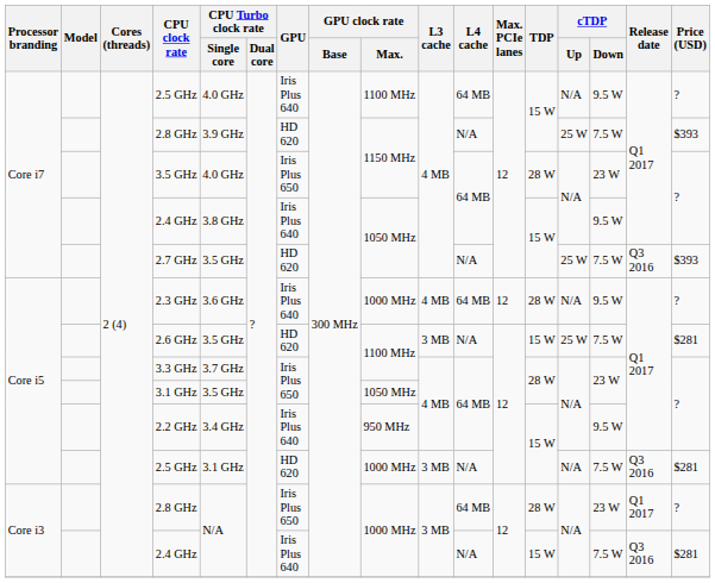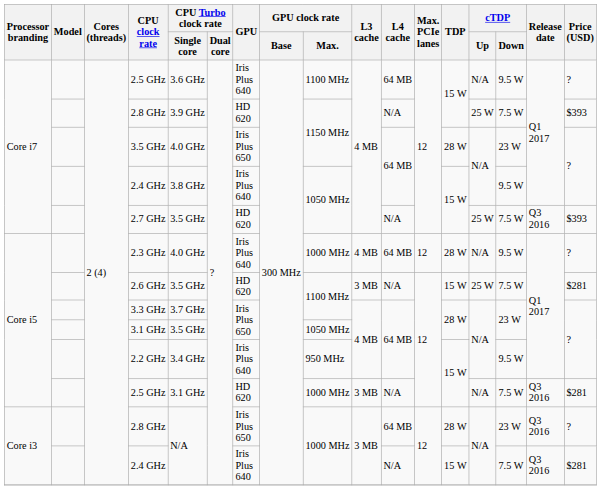Core i7 / 2.5 GHz | CPU Turbo clock rate / Single core: 4.0 GHz -> 3.6 GHz
2.3 GHz | CPU Turbo clock rate / Single core: 3.6 GHz -> 4.0 GHz
Core i3 / 2.8 GHz | Release date: Q1 2017 -> Q3 2016
